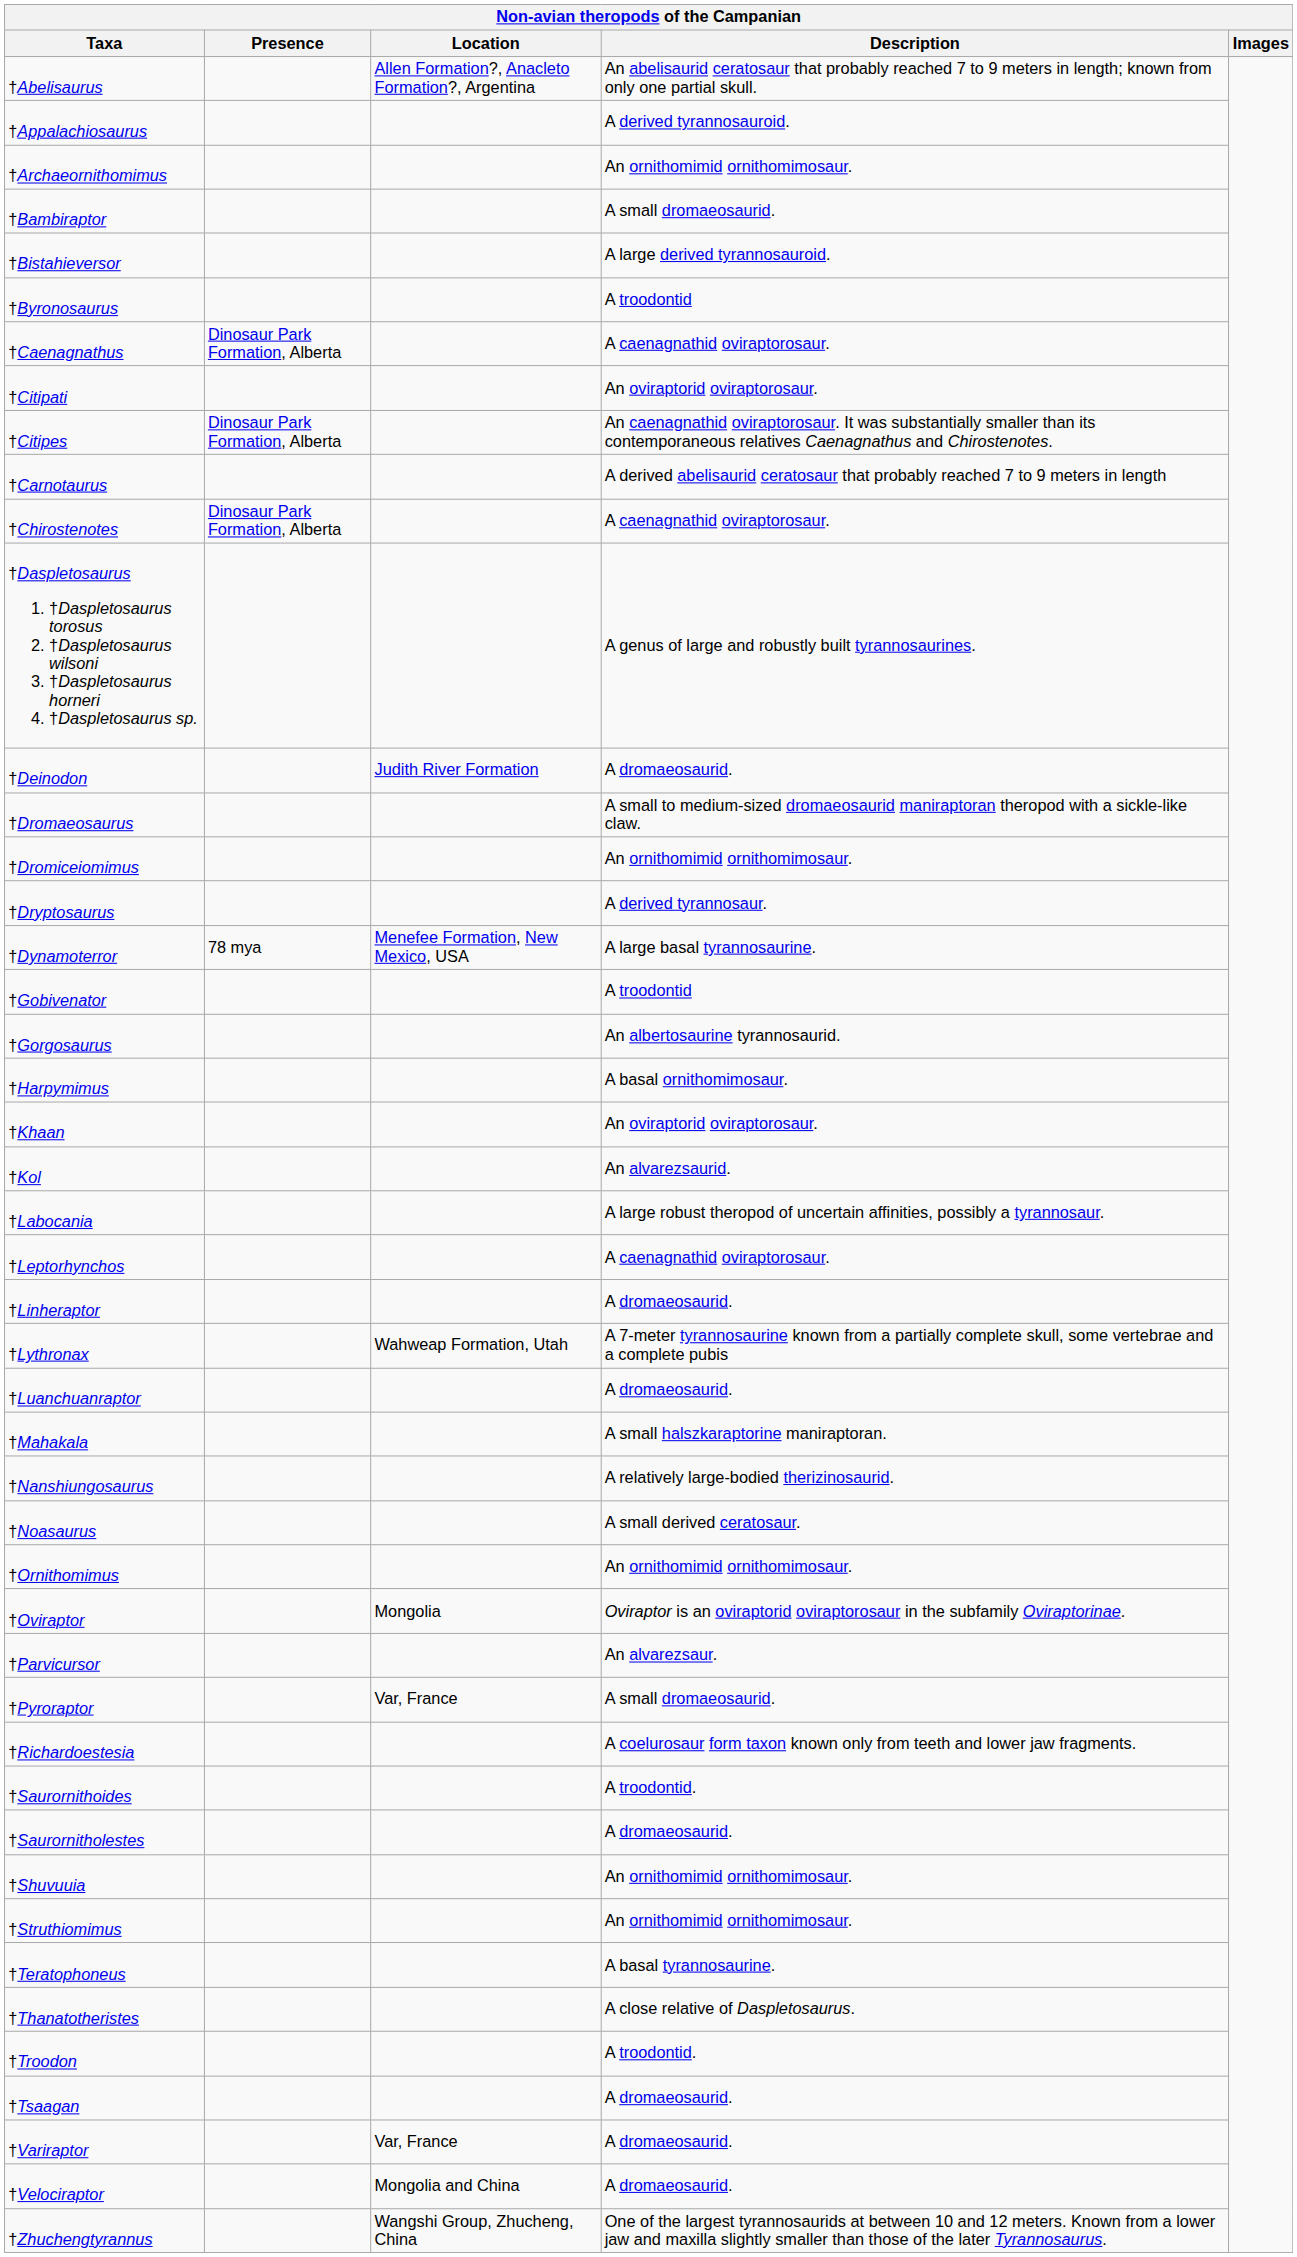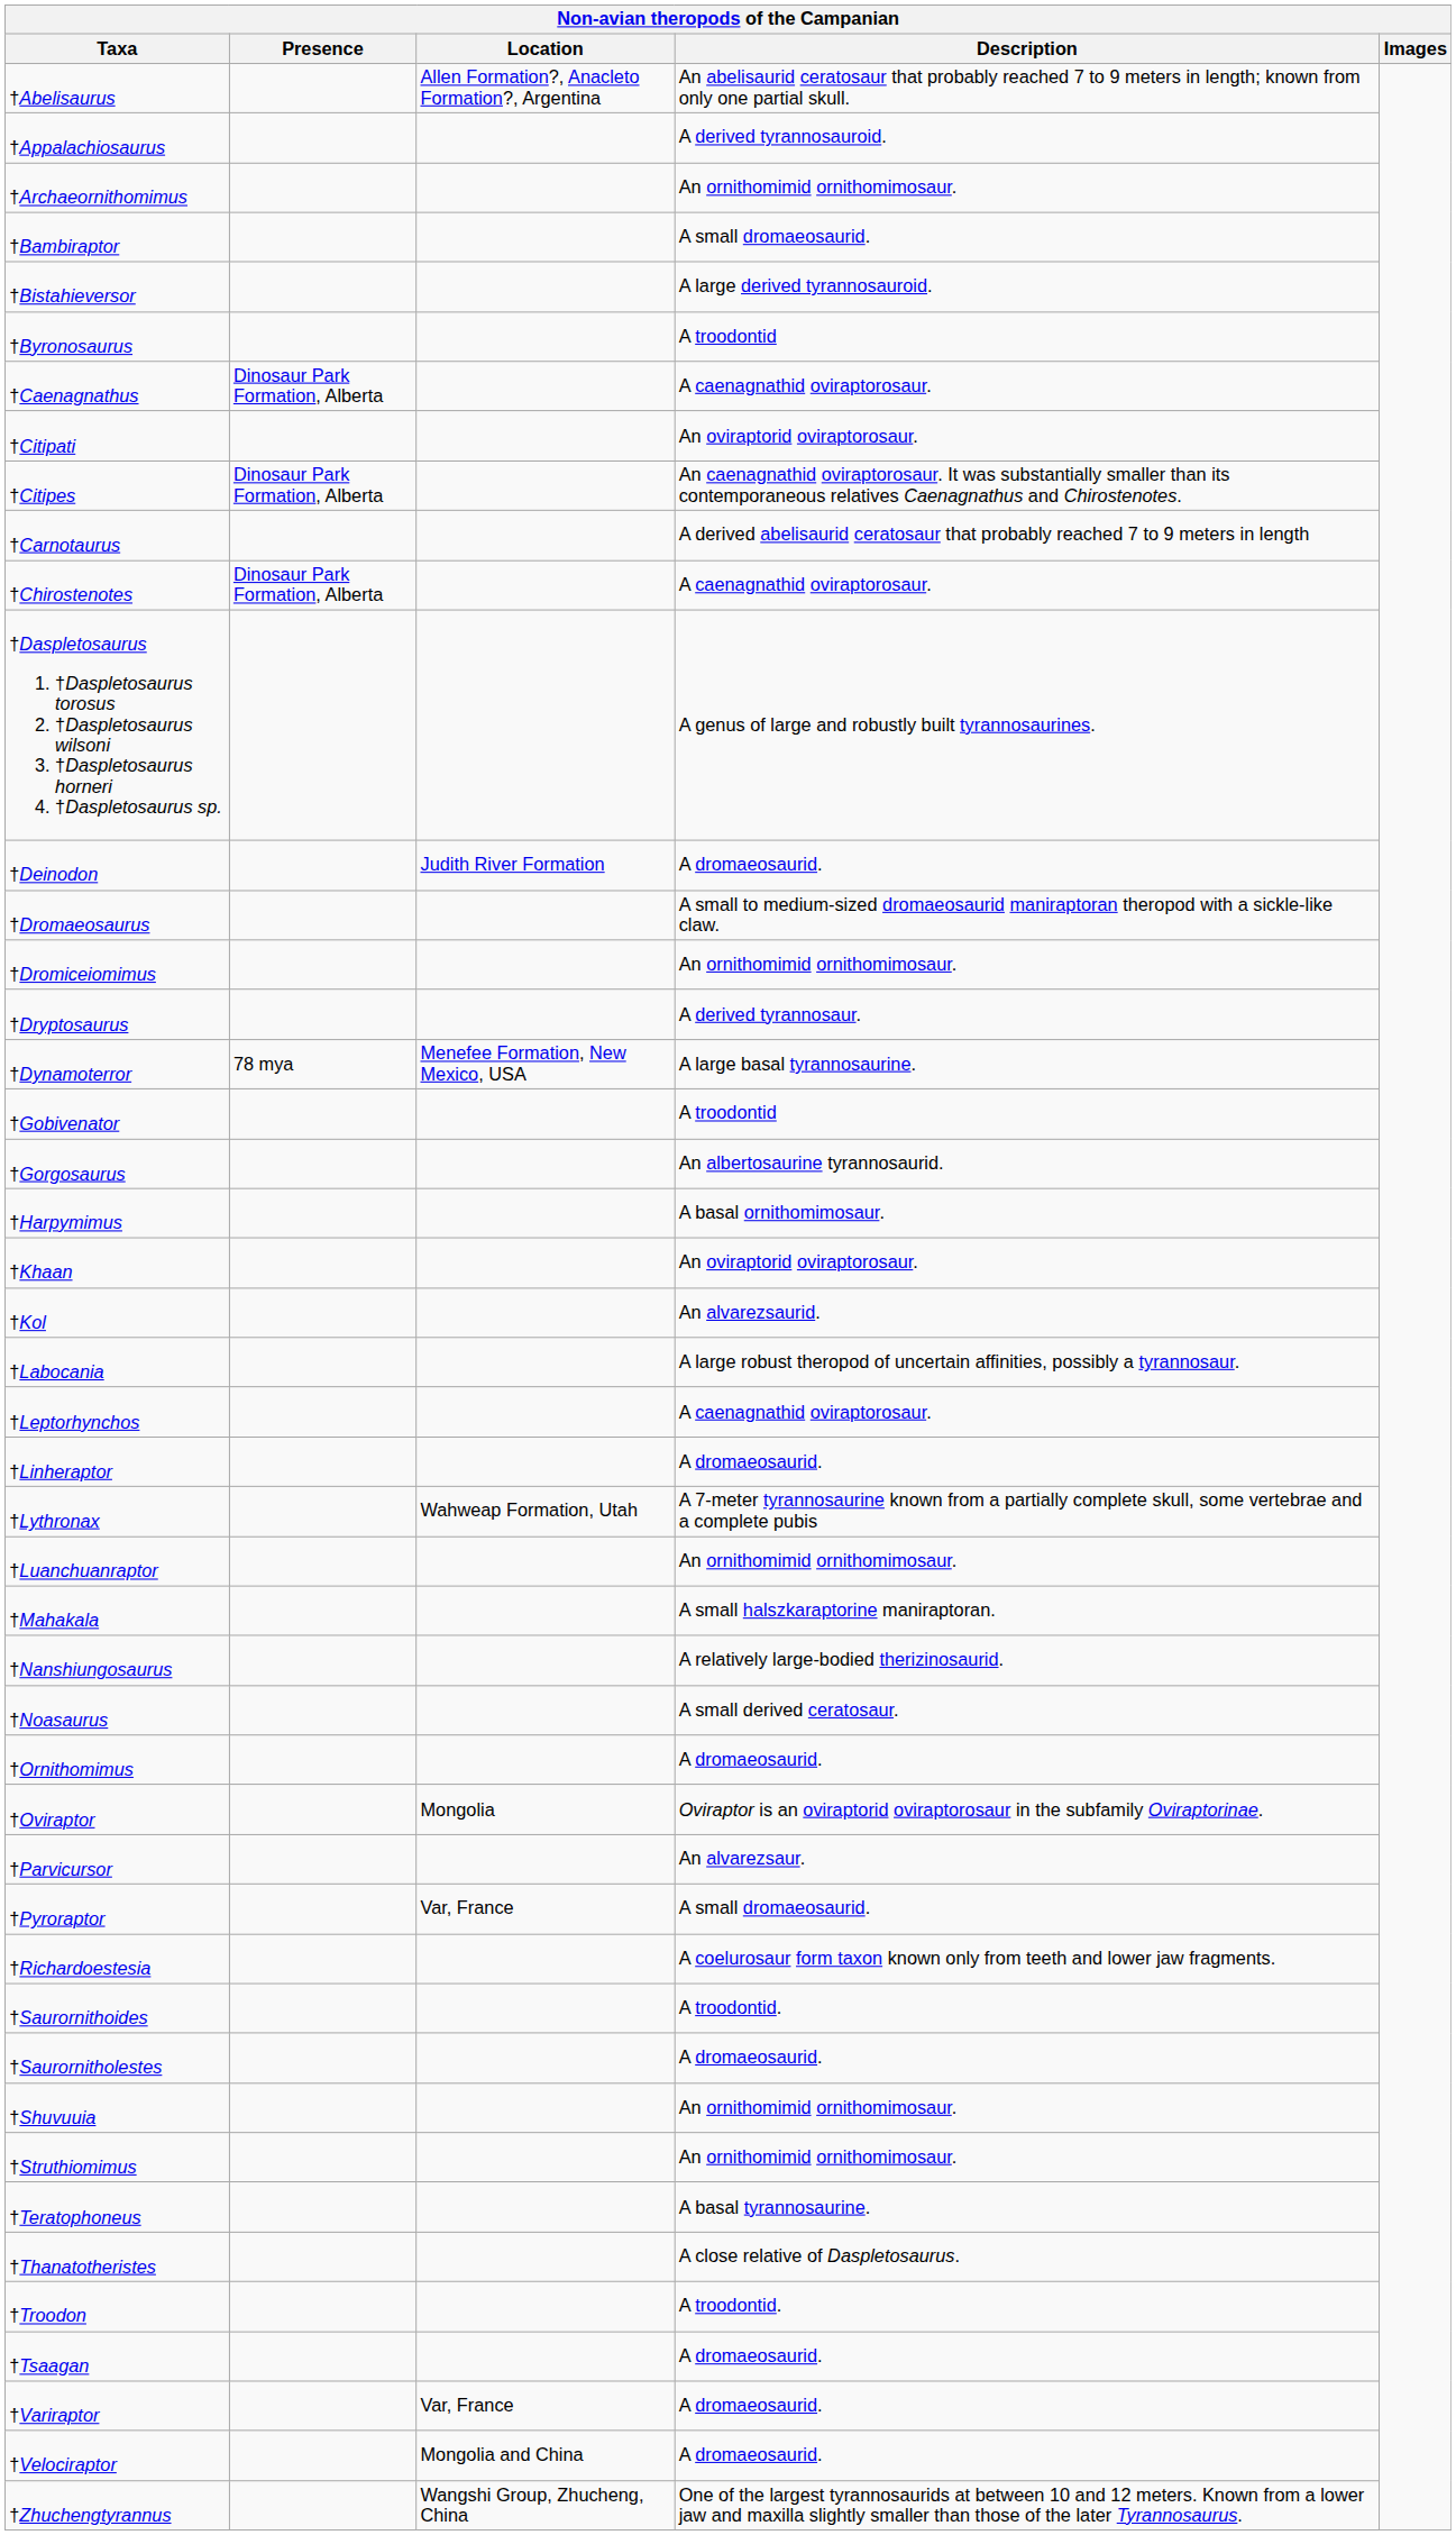†Luanchuanraptor | Description: A dromaeosaurid. -> An ornithomimid ornithomimosaur.
†Ornithomimus | Description: An ornithomimid ornithomimosaur. -> A dromaeosaurid.
